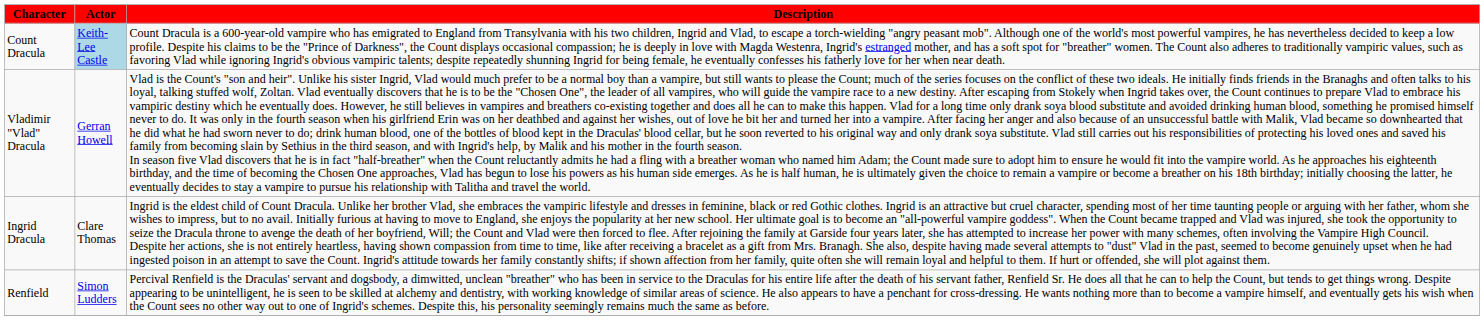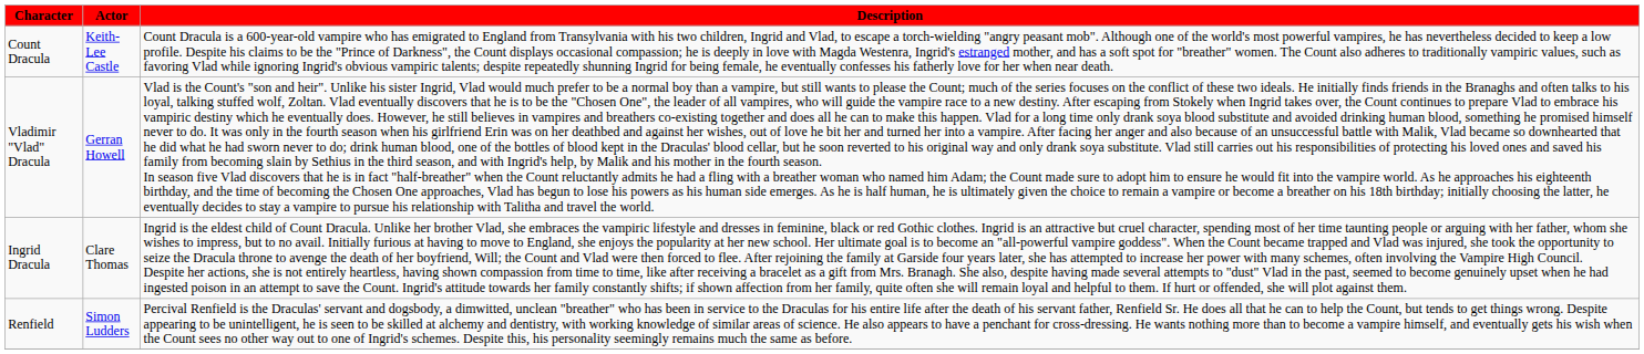Count Dracula | Actor: lightblue background -> no background
